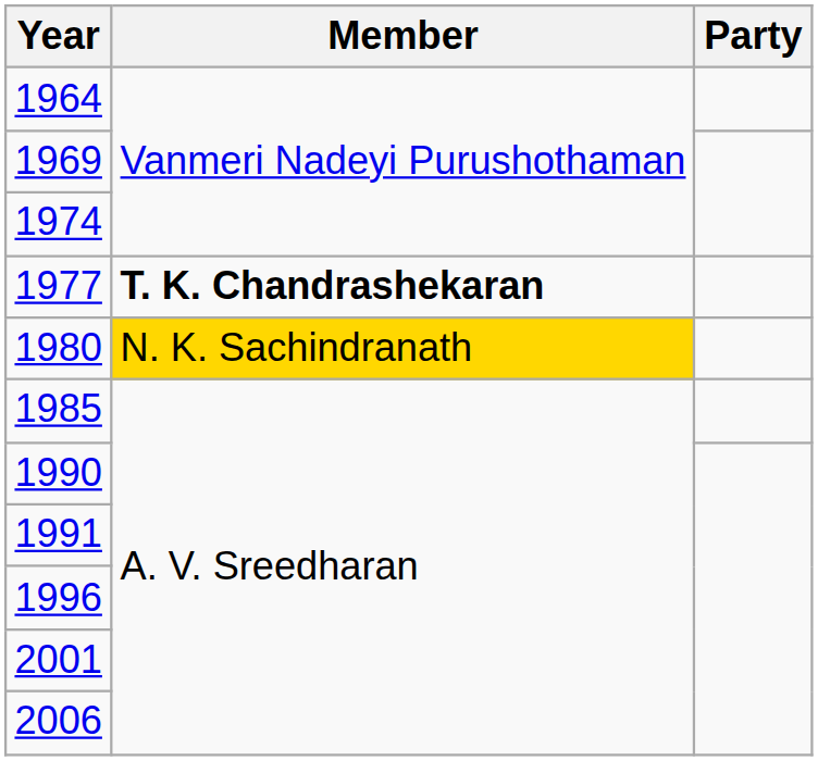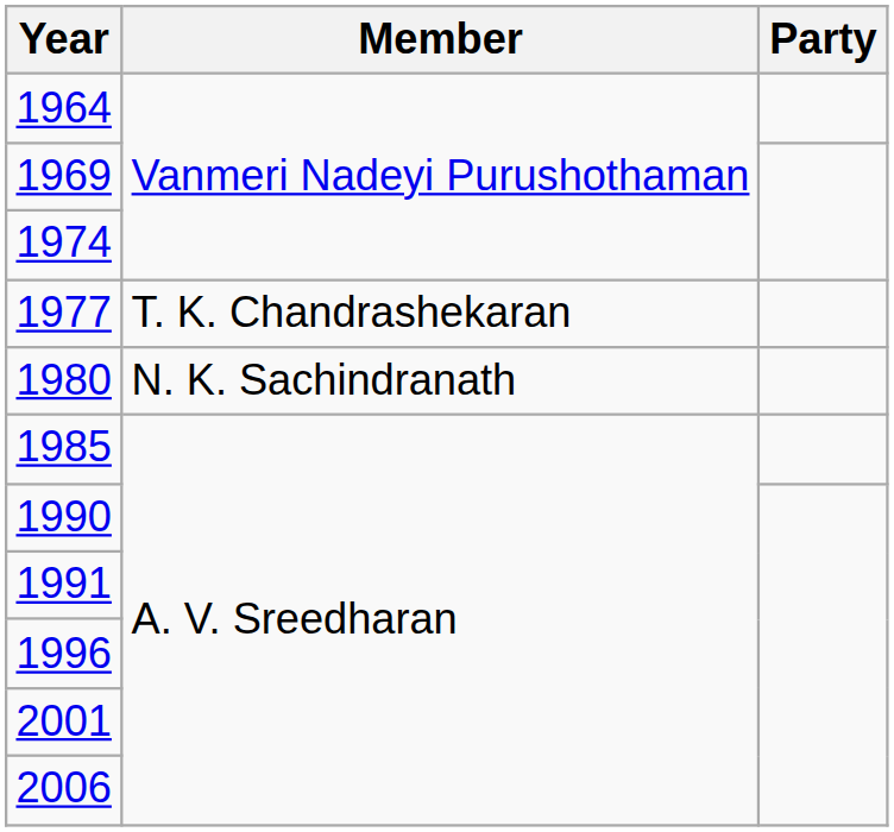1977 | Member: bold -> normal
1980 | Member: gold background -> no background
